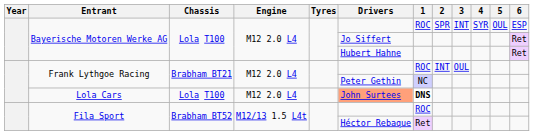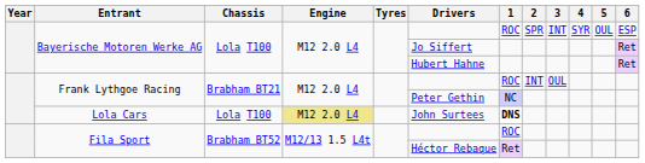Lola Cars | Engine: no background -> khaki background
Lola Cars | Drivers: lightsalmon background -> no background
